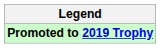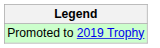row 2 | column 1: bold -> normal
